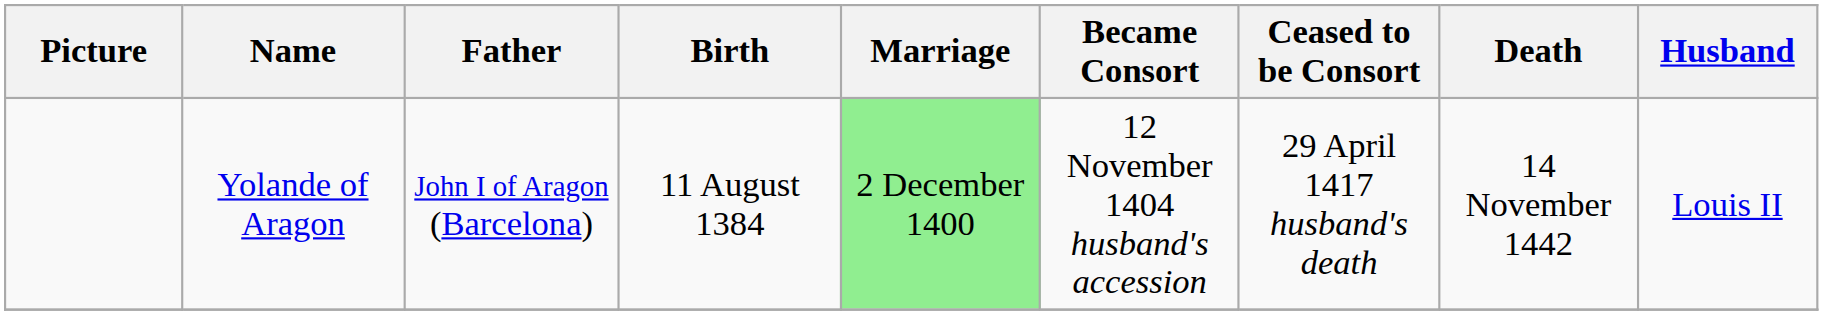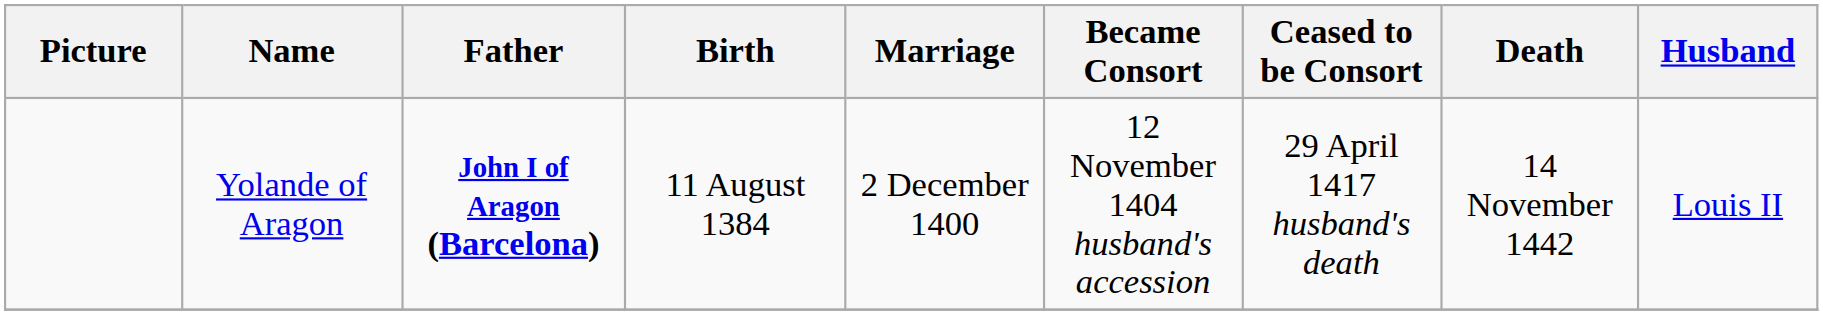Yolande of Aragon | Father: normal -> bold
Yolande of Aragon | Marriage: lightgreen background -> no background
